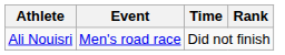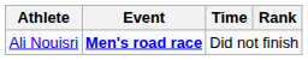Ali Nouisri | Event: normal -> bold
